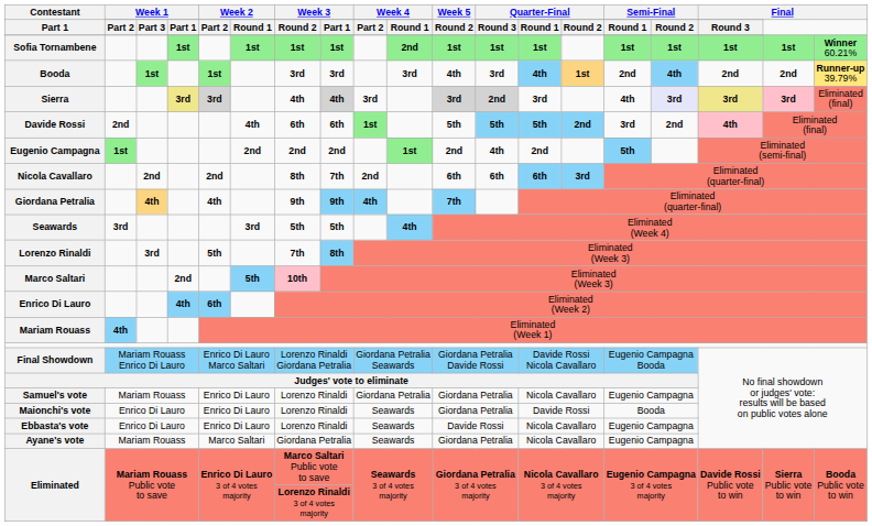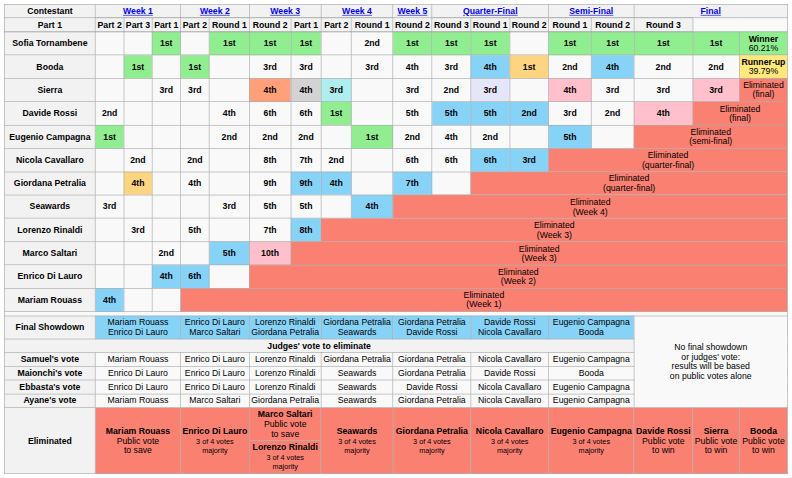Sofia Tornambene | column 10: lightgreen background -> no background
Sierra | column 4: khaki background -> no background
Sierra | column 5: lightgrey background -> no background
Sierra | column 7: no background -> lightsalmon background
Sierra | column 9: no background -> paleturquoise background
Sierra | Week 5: lightgrey background -> no background
Sierra | column 12: lightgrey background -> no background
Sierra | column 13: no background -> lavender background
Sierra | column 15: no background -> pink background
Sierra | column 16: lavender background -> no background
Sierra | column 17: khaki background -> no background
